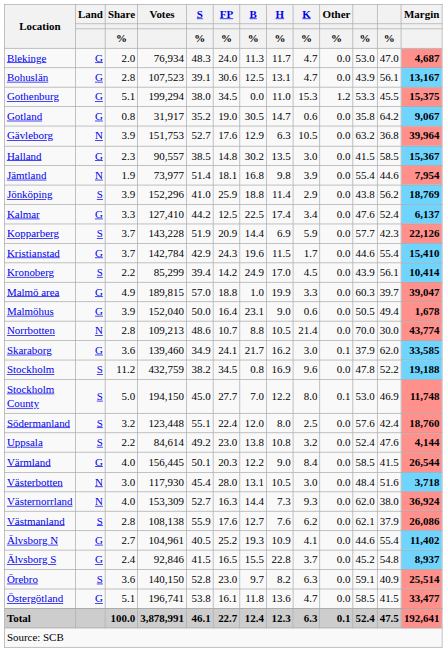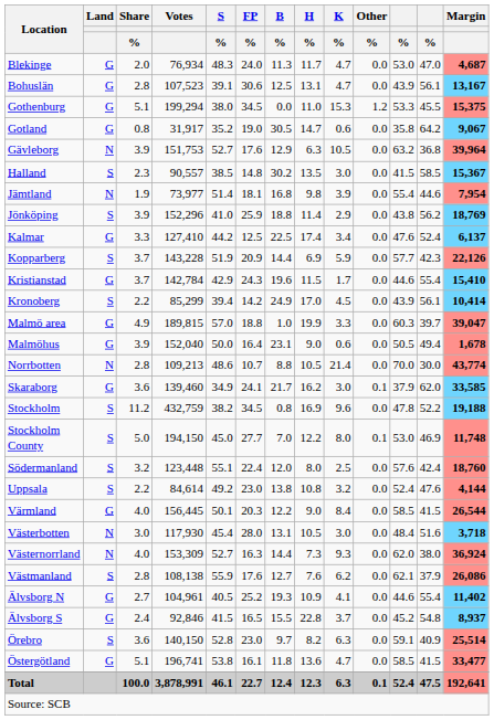Halland | Land: G -> S
